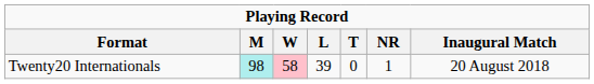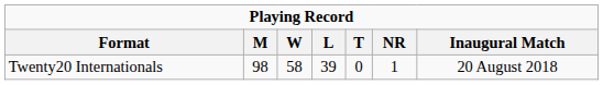Twenty20 Internationals | M: paleturquoise background -> no background
Twenty20 Internationals | W: pink background -> no background
